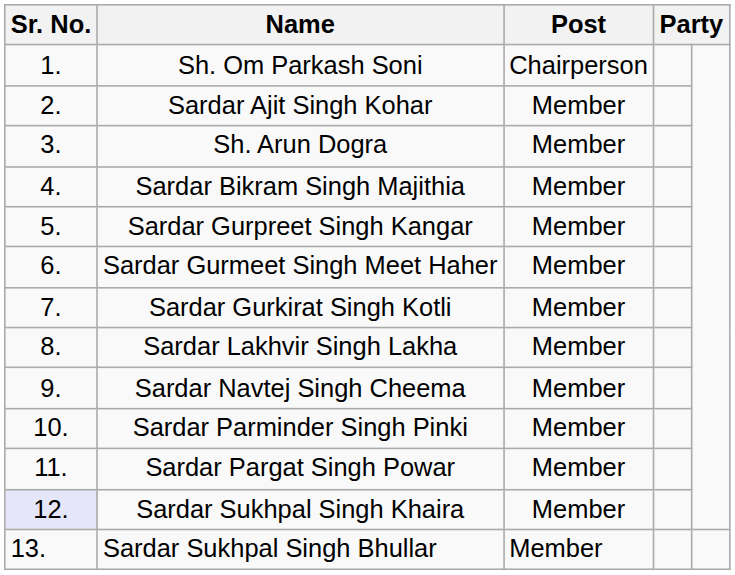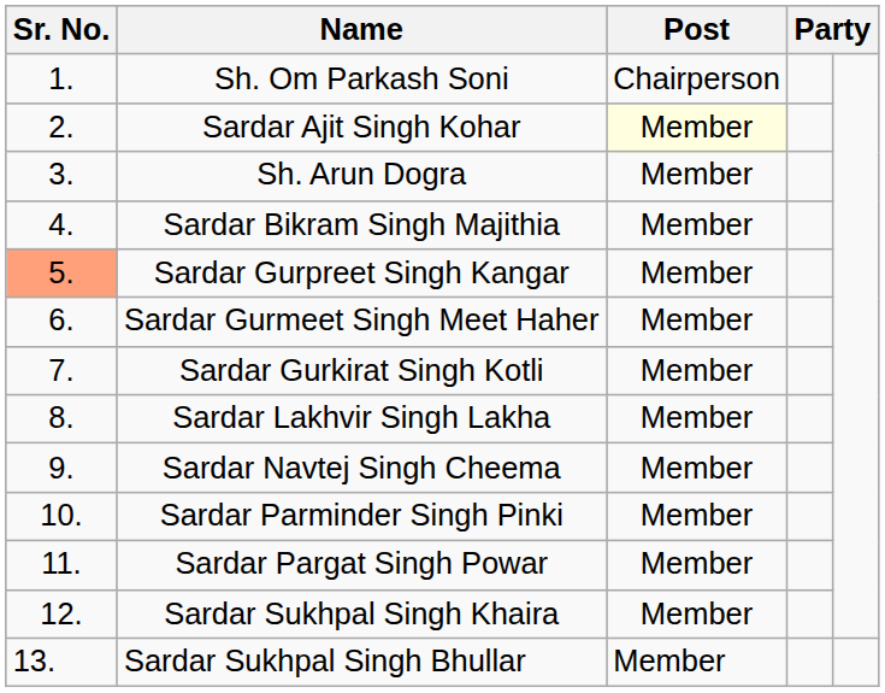Sardar Ajit Singh Kohar | Post: no background -> lightyellow background
Sardar Gurpreet Singh Kangar | Sr. No.: no background -> lightsalmon background
Sardar Sukhpal Singh Khaira | Sr. No.: lavender background -> no background
